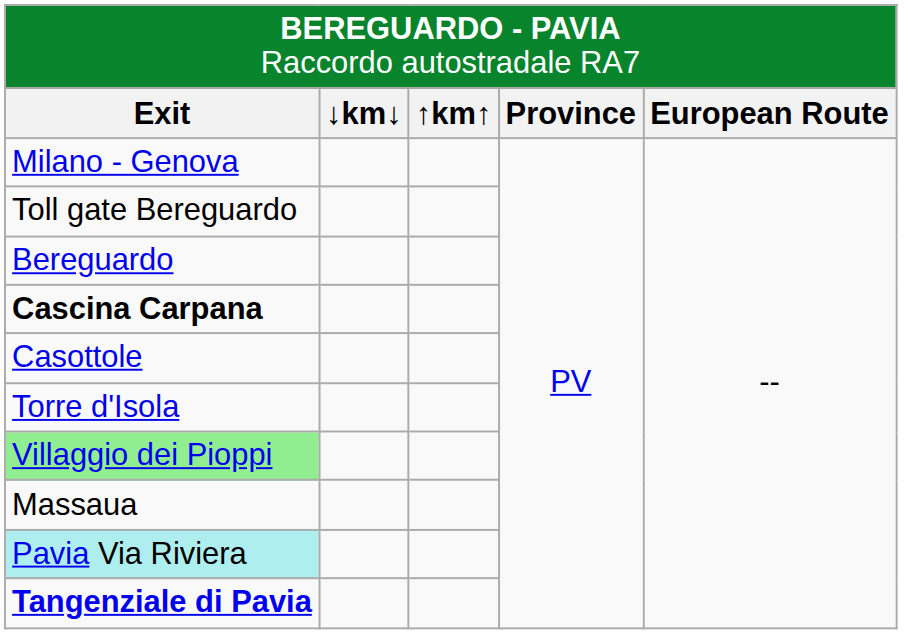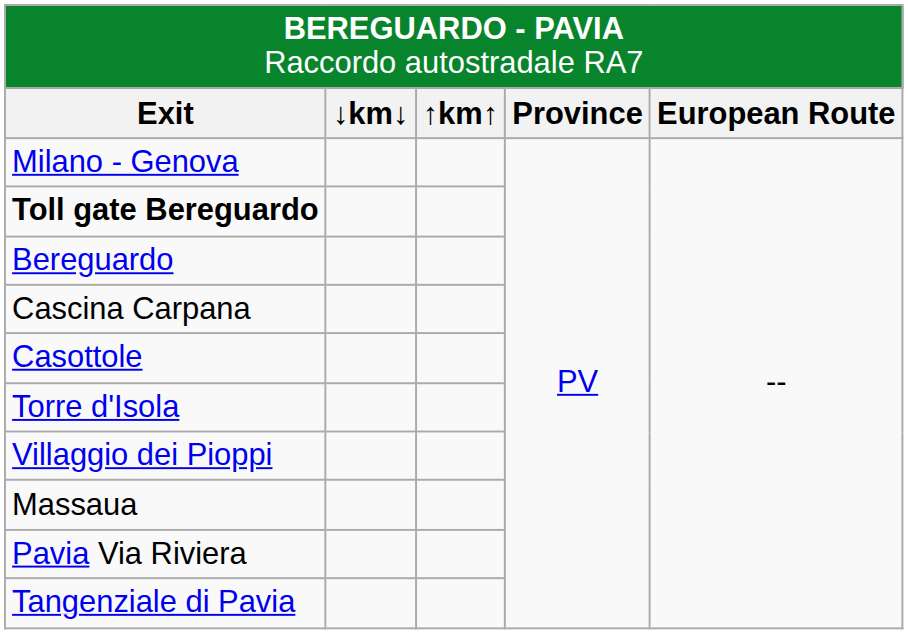Toll gate Bereguardo | column 1: normal -> bold
Cascina Carpana | column 1: bold -> normal
Villaggio dei Pioppi | column 1: lightgreen background -> no background
Pavia Via Riviera | column 1: paleturquoise background -> no background
Tangenziale di Pavia | column 1: bold -> normal
